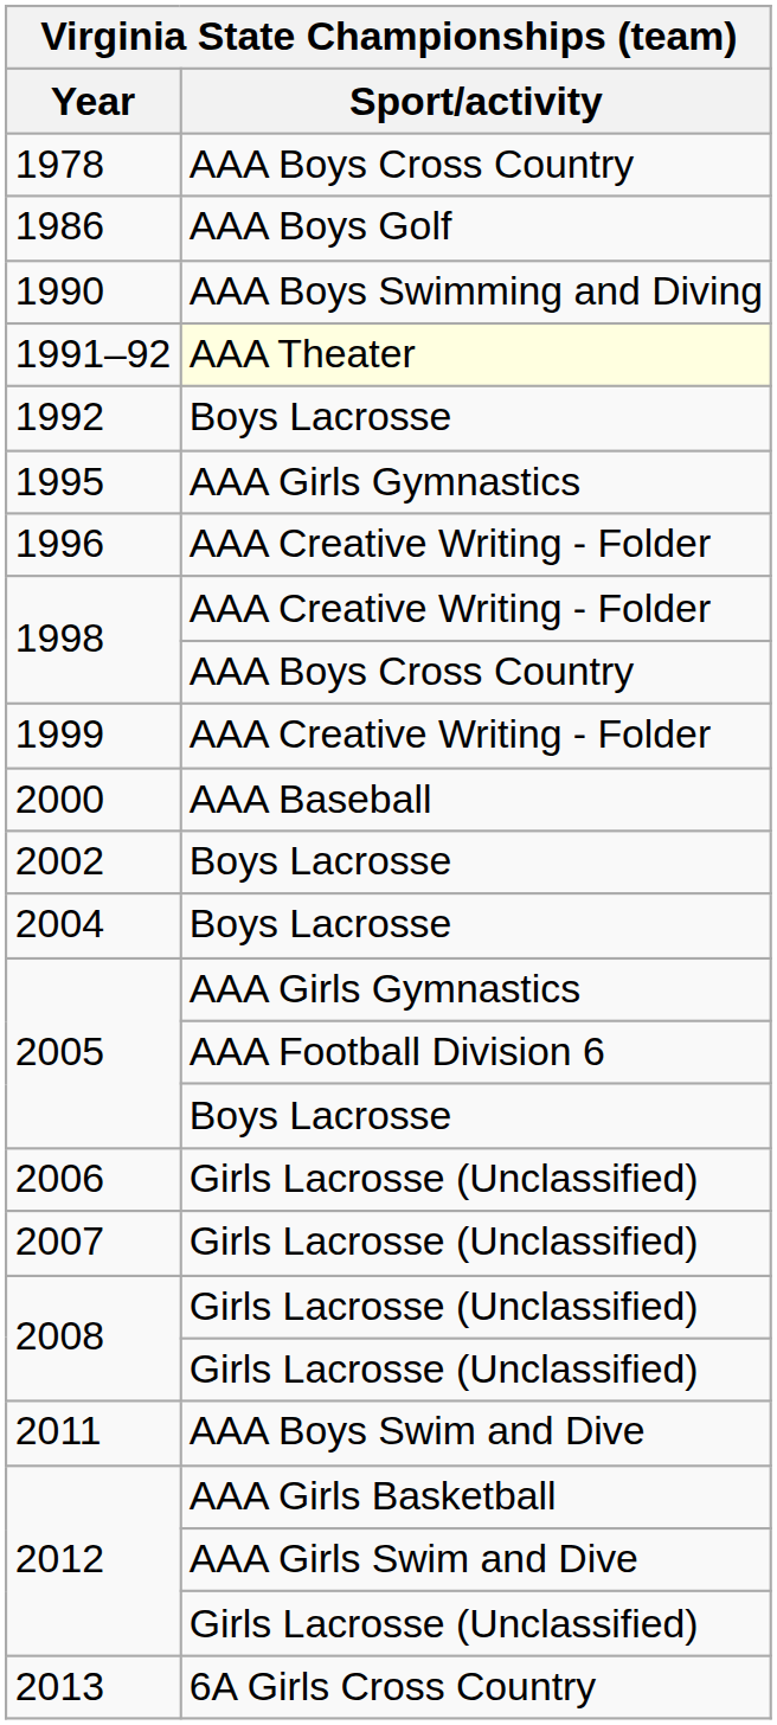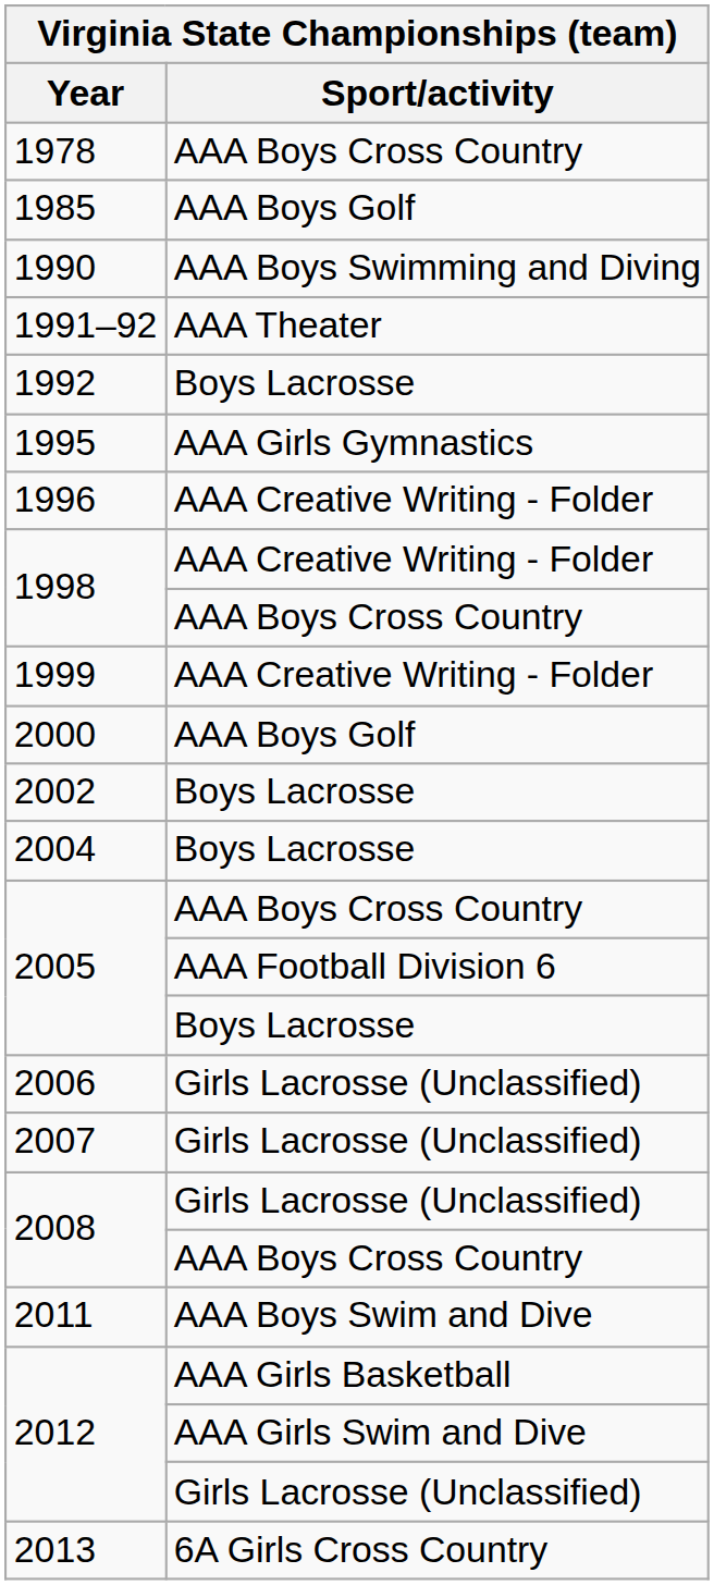row 4 | Year: 1986 -> 1985
row 6 | Sport/activity: lightyellow background -> no background
row 13 | Sport/activity: AAA Baseball -> AAA Boys Golf
row 16 | Sport/activity: AAA Girls Gymnastics -> AAA Boys Cross Country
row 22 | Sport/activity: Girls Lacrosse (Unclassified) -> AAA Boys Cross Country
